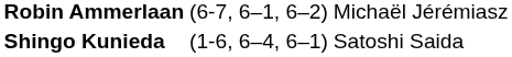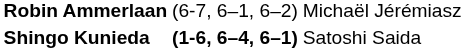Shingo Kunieda | column 2: normal -> bold
